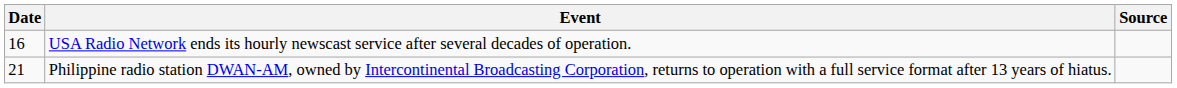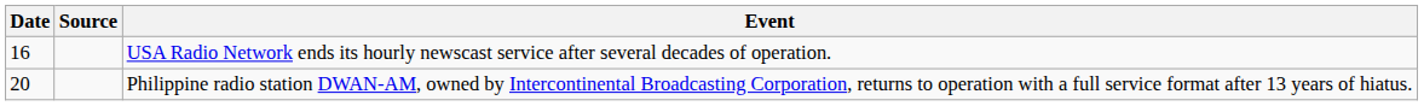columns swapped: Event <-> Source
row 3 | Date: 21 -> 20
